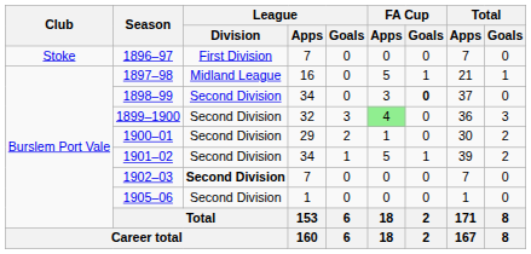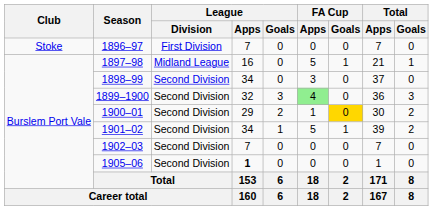1898–99 | FA Cup / Goals: bold -> normal
1900–01 | FA Cup / Goals: no background -> gold background
1902–03 | League / Division: bold -> normal
1905–06 | League / Apps: normal -> bold
